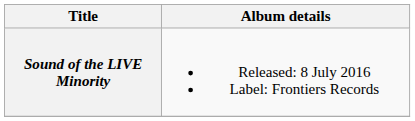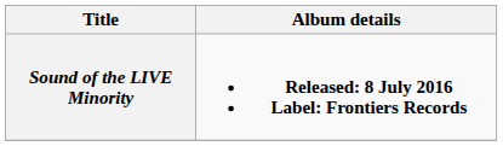Sound of the LIVE Minority | Album details: normal -> bold
